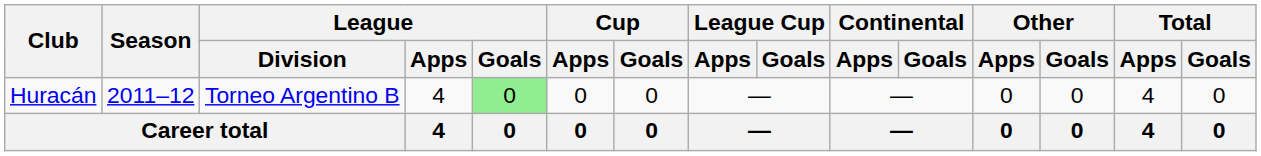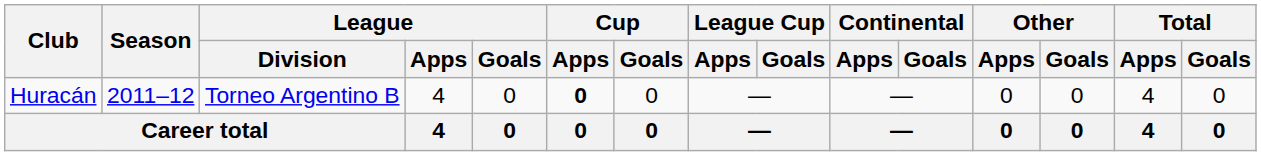Huracán | League / Goals: lightgreen background -> no background
Huracán | Cup / Apps: normal -> bold
